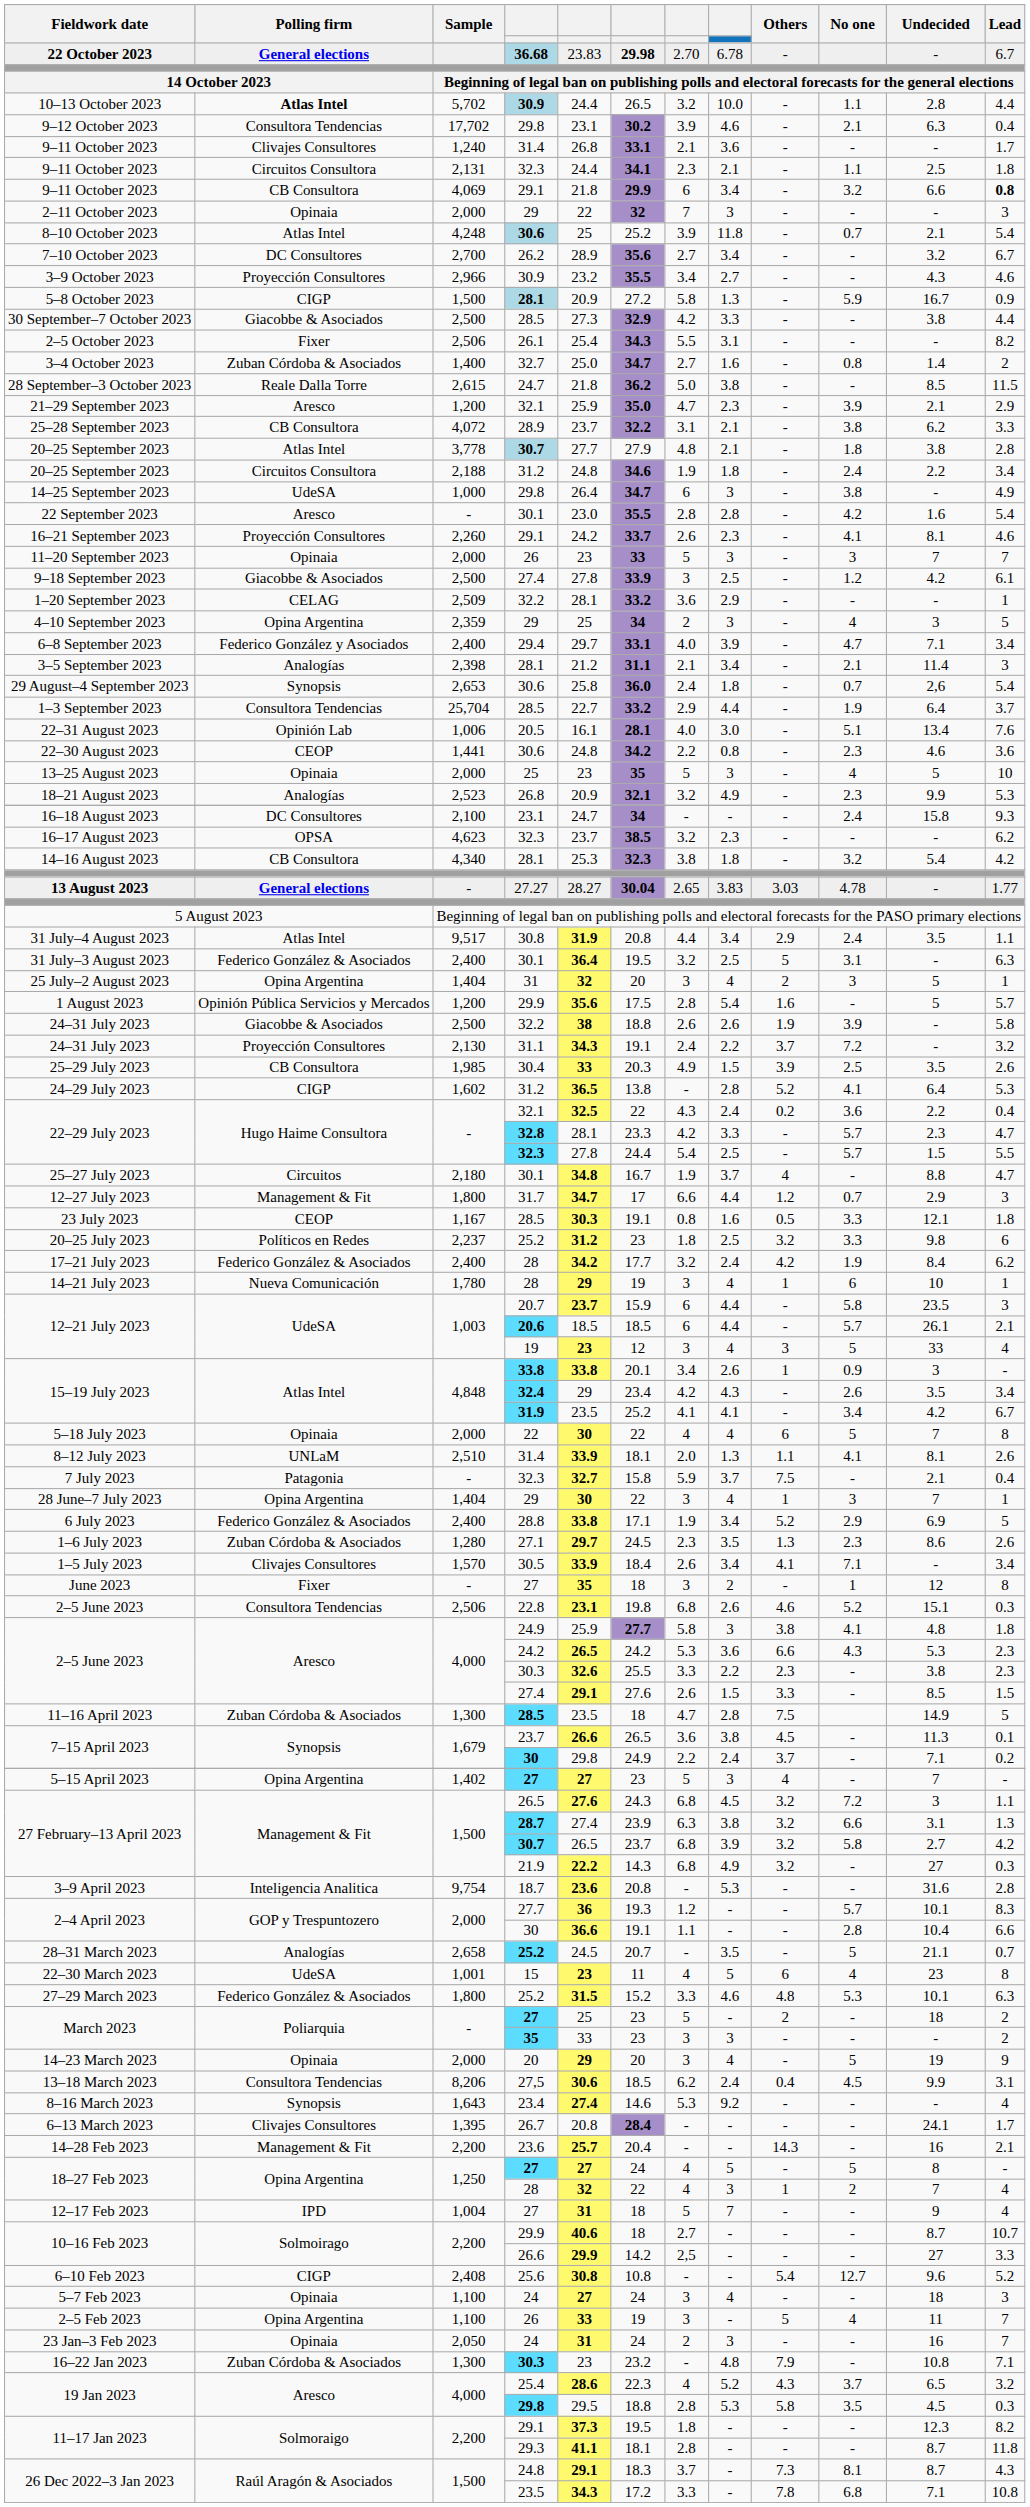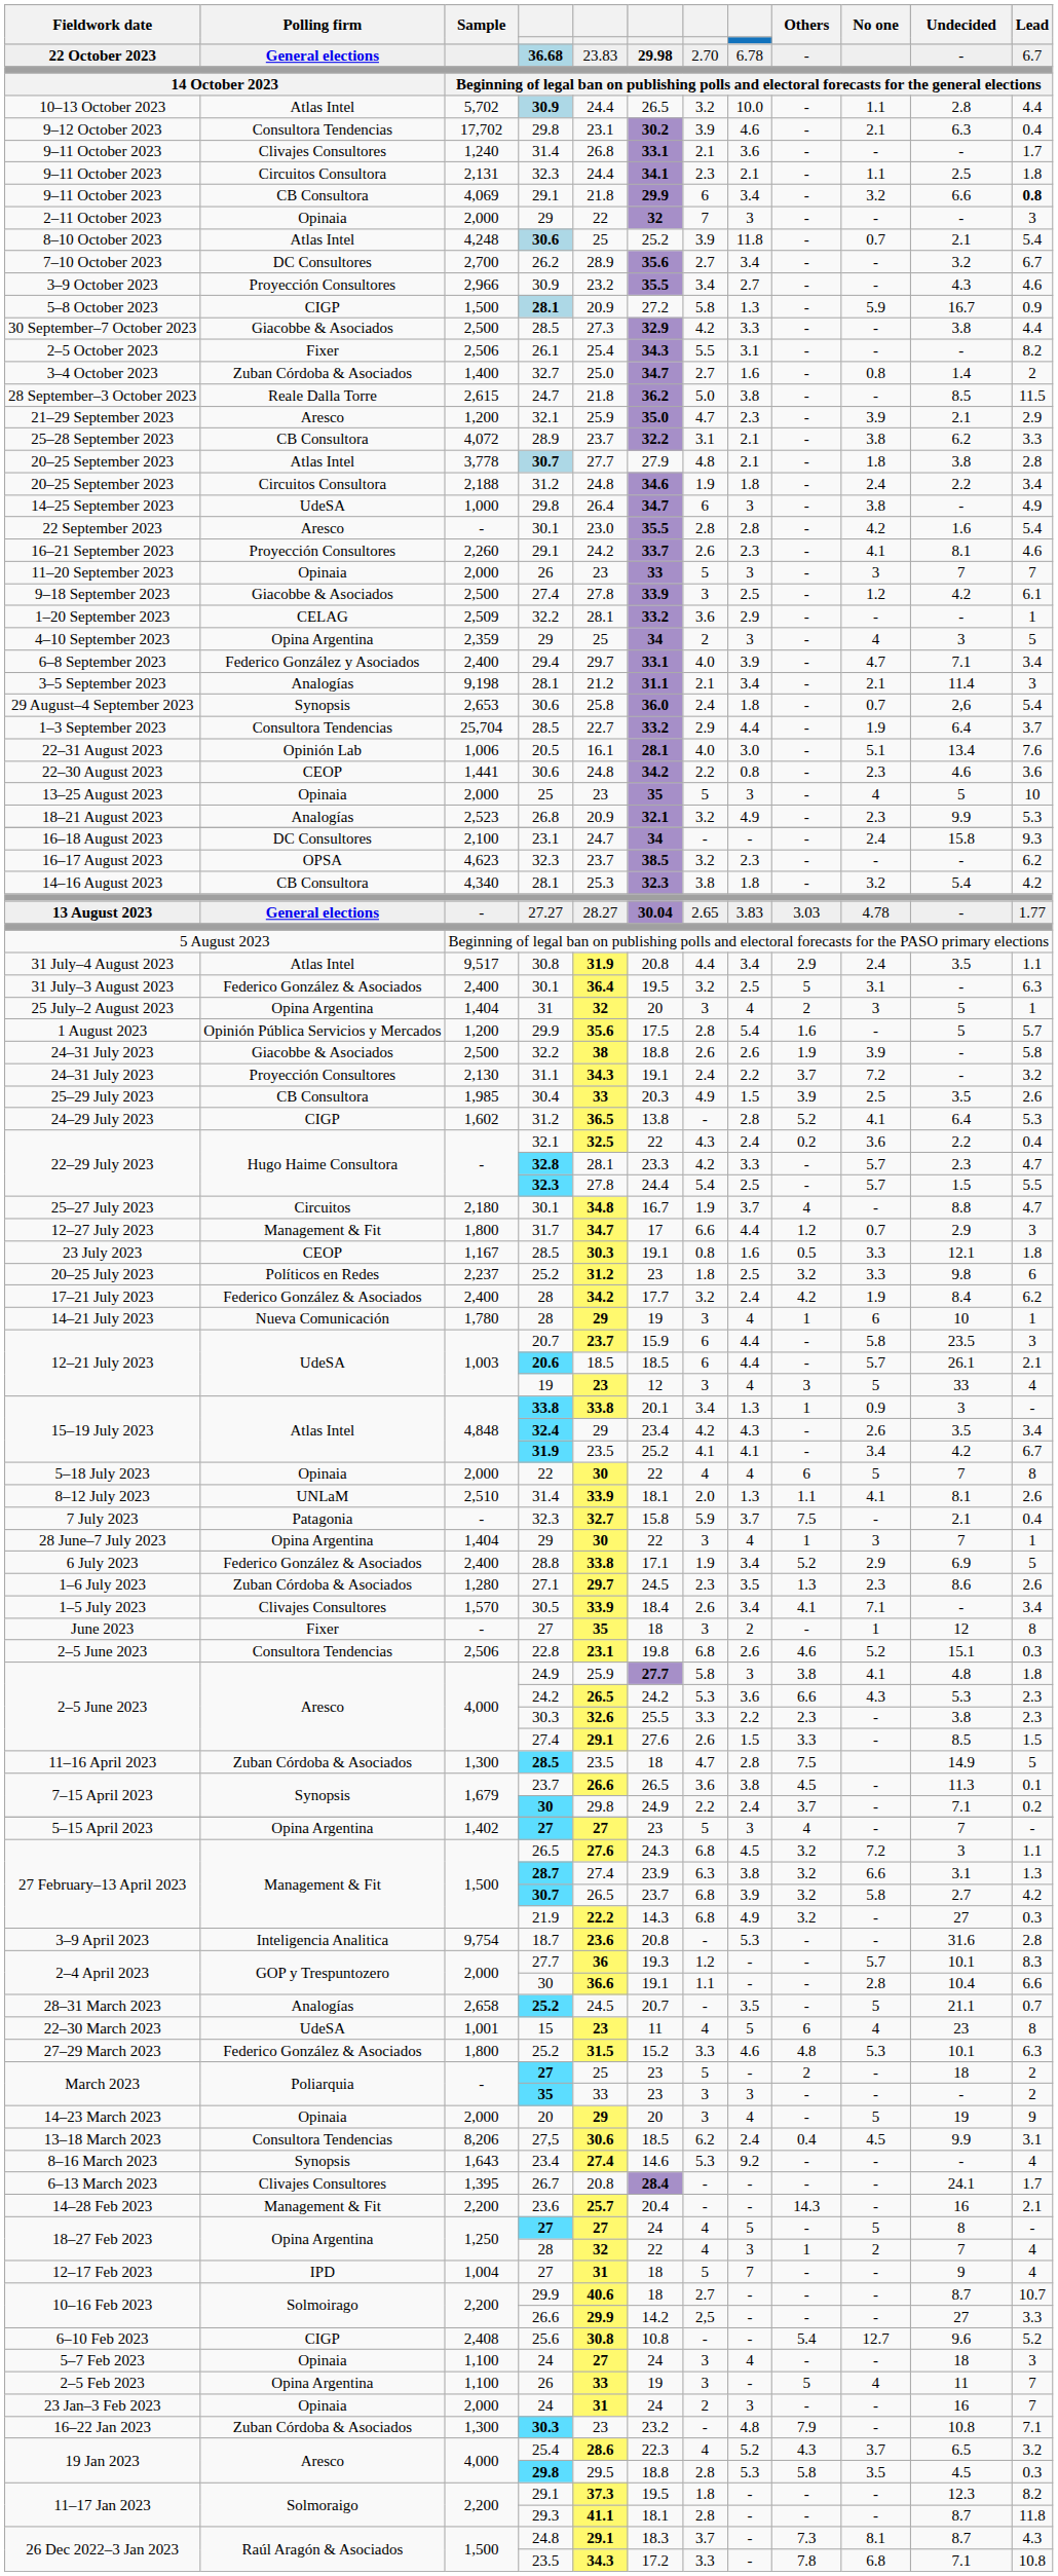10–13 October 2023 | Polling firm: bold -> normal
3–5 September 2023 | Sample: 2,398 -> 9,198
15–19 July 2023 / 33.8 | column 8: 2.6 -> 1.3
23 Jan–3 Feb 2023 | Sample: 2,050 -> 2,000
